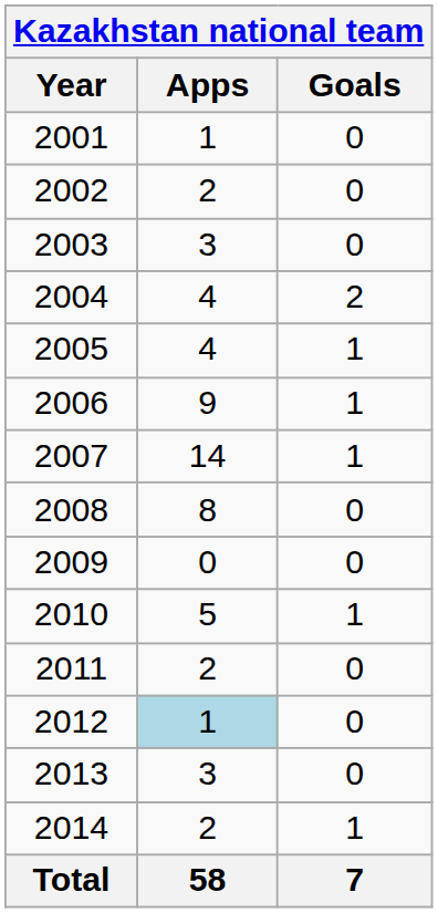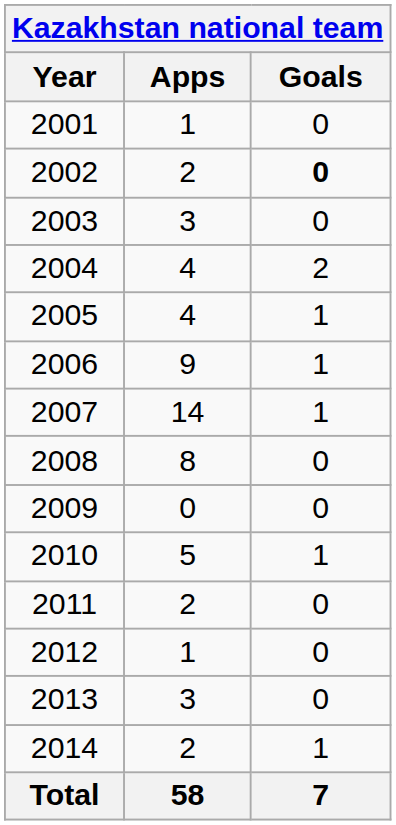2002 | Goals: normal -> bold
2012 | Apps: lightblue background -> no background
